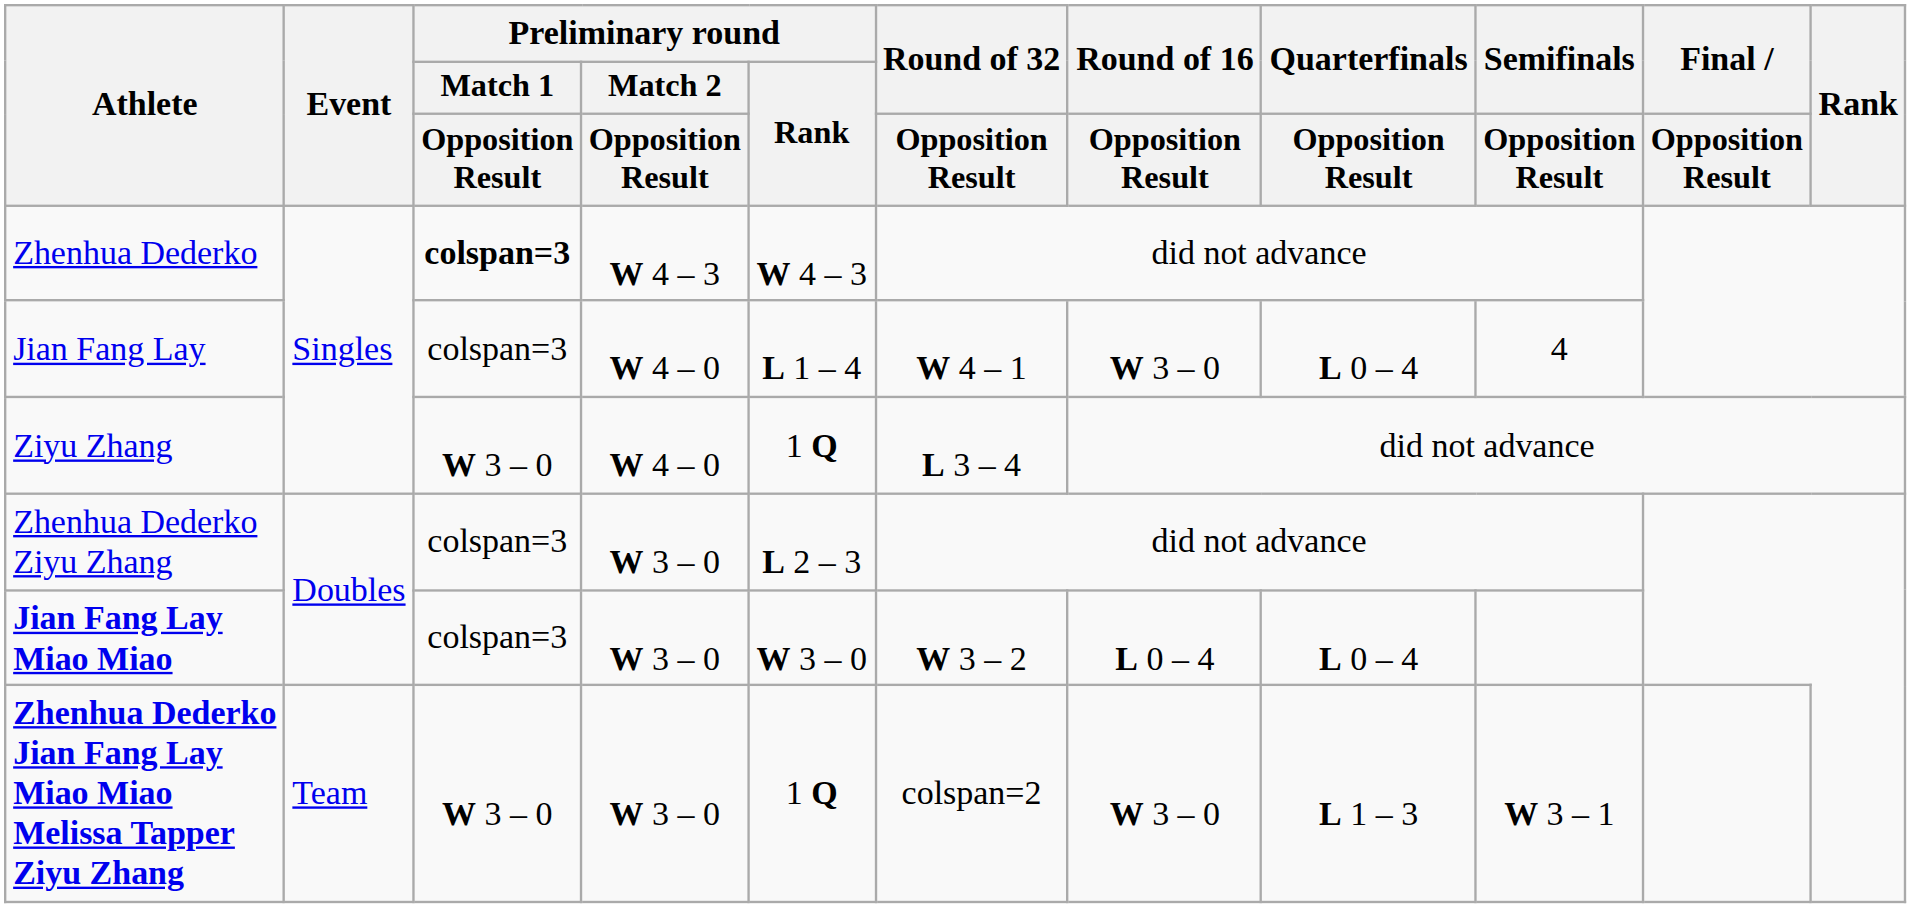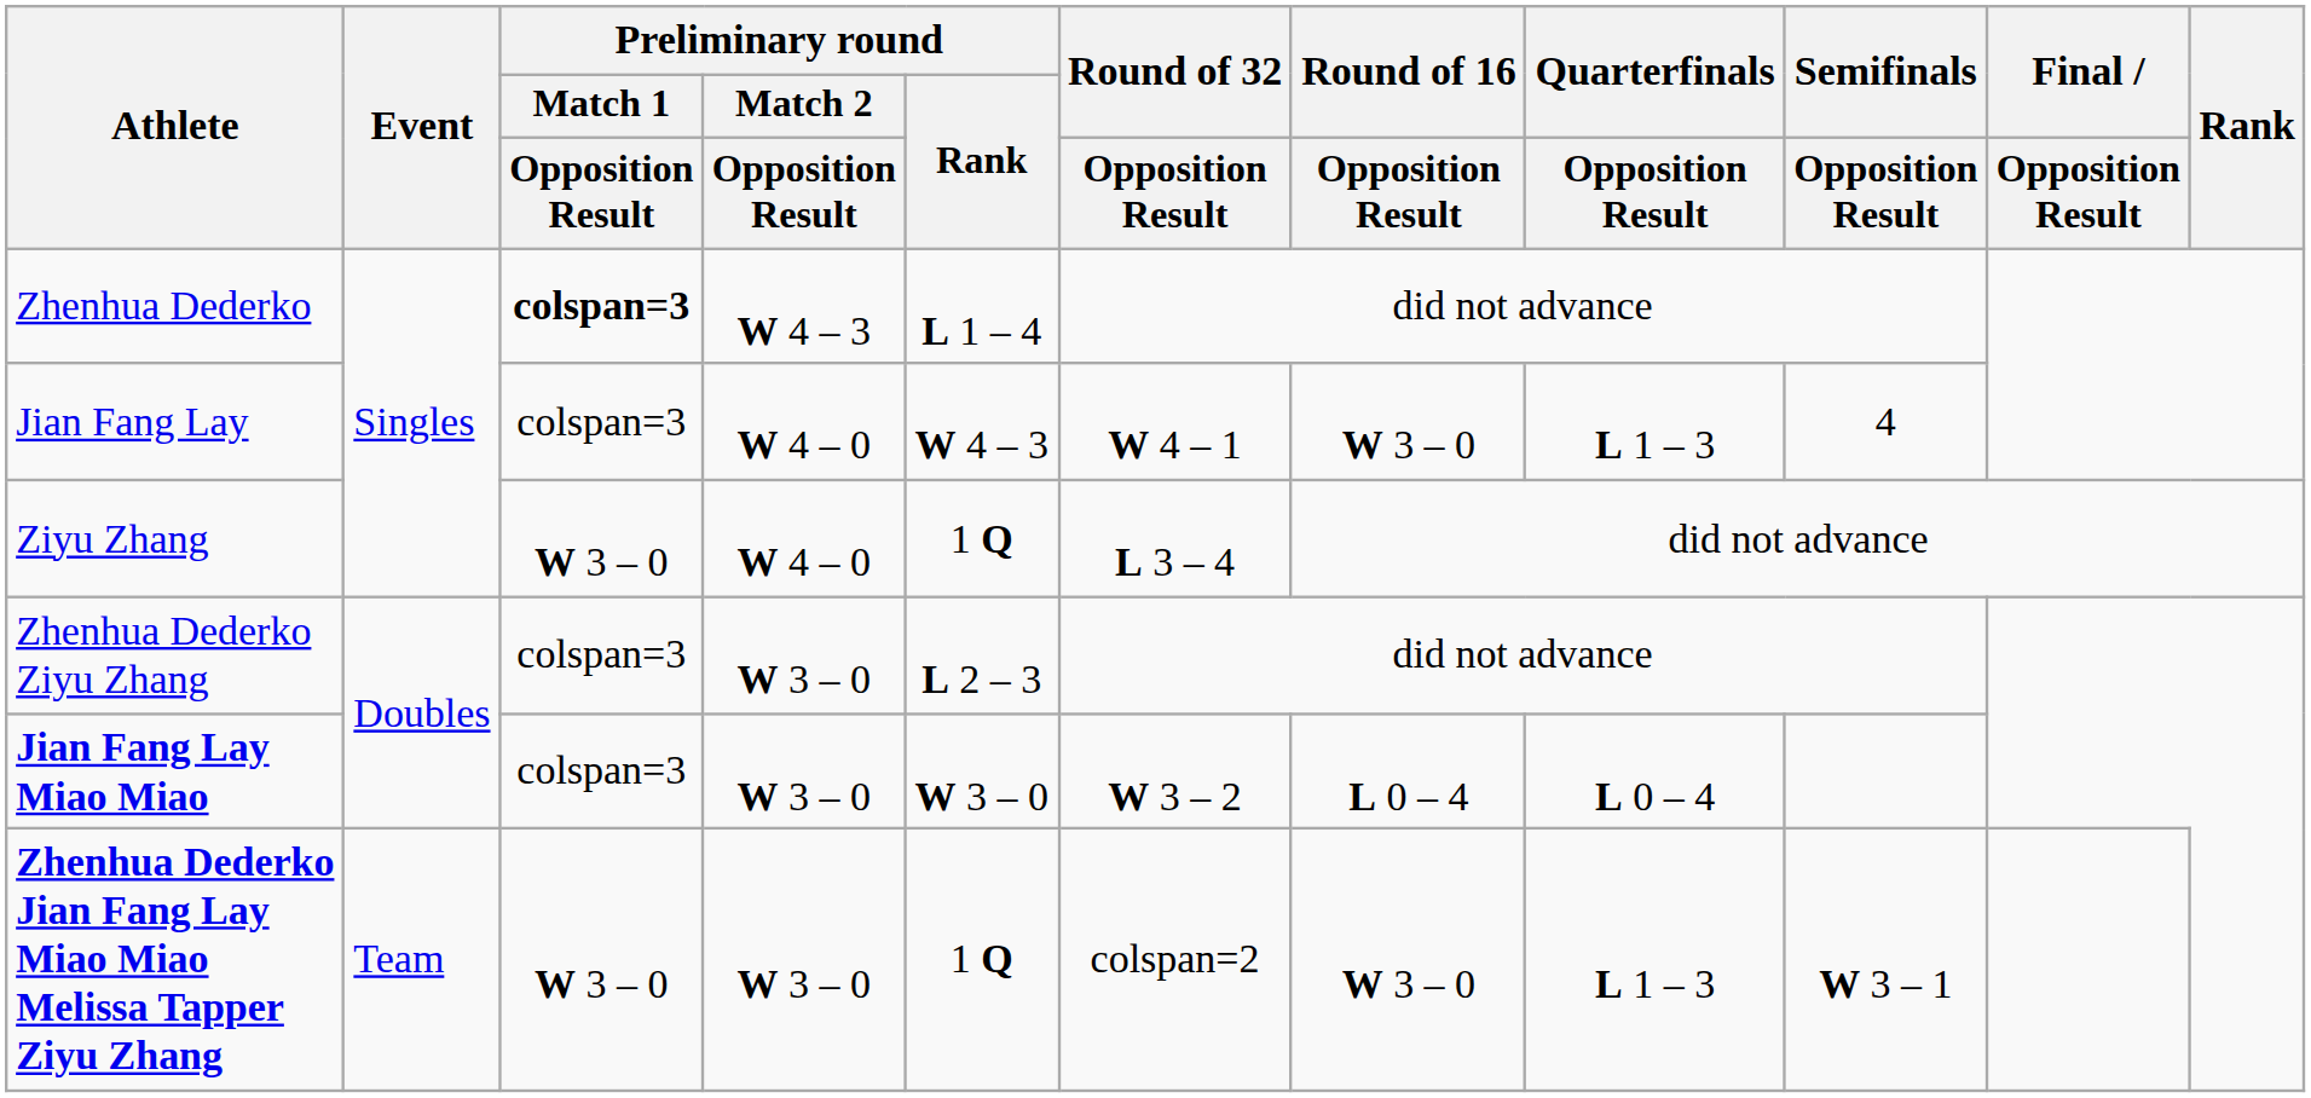Zhenhua Dederko | Preliminary round / Rank: W 4 – 3 -> L 1 – 4
Jian Fang Lay | Preliminary round / Rank: L 1 – 4 -> W 4 – 3
Jian Fang Lay | Quarterfinals / Opposition Result: L 0 – 4 -> L 1 – 3
